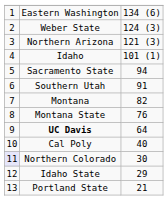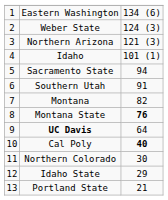Montana State | column 3: normal -> bold
Cal Poly | column 3: normal -> bold
Northern Colorado | column 1: lavender background -> no background
